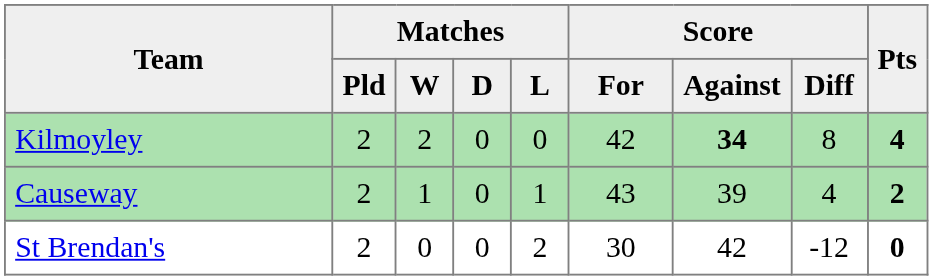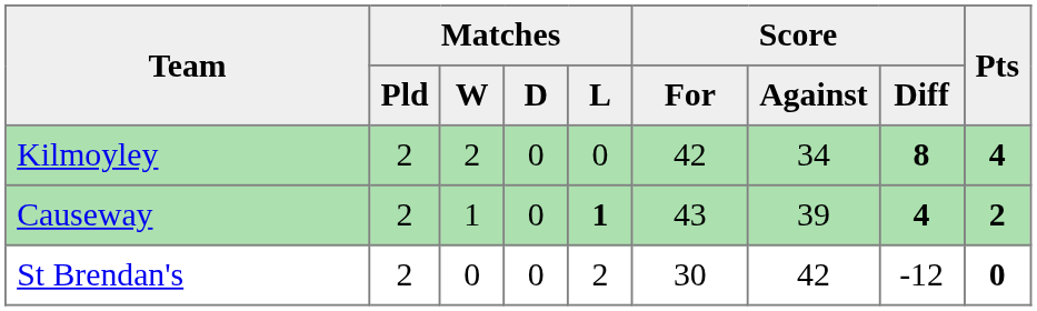Kilmoyley | Score / Against: bold -> normal
Kilmoyley | Score / Diff: normal -> bold
Causeway | Matches / L: normal -> bold
Causeway | Score / Diff: normal -> bold
